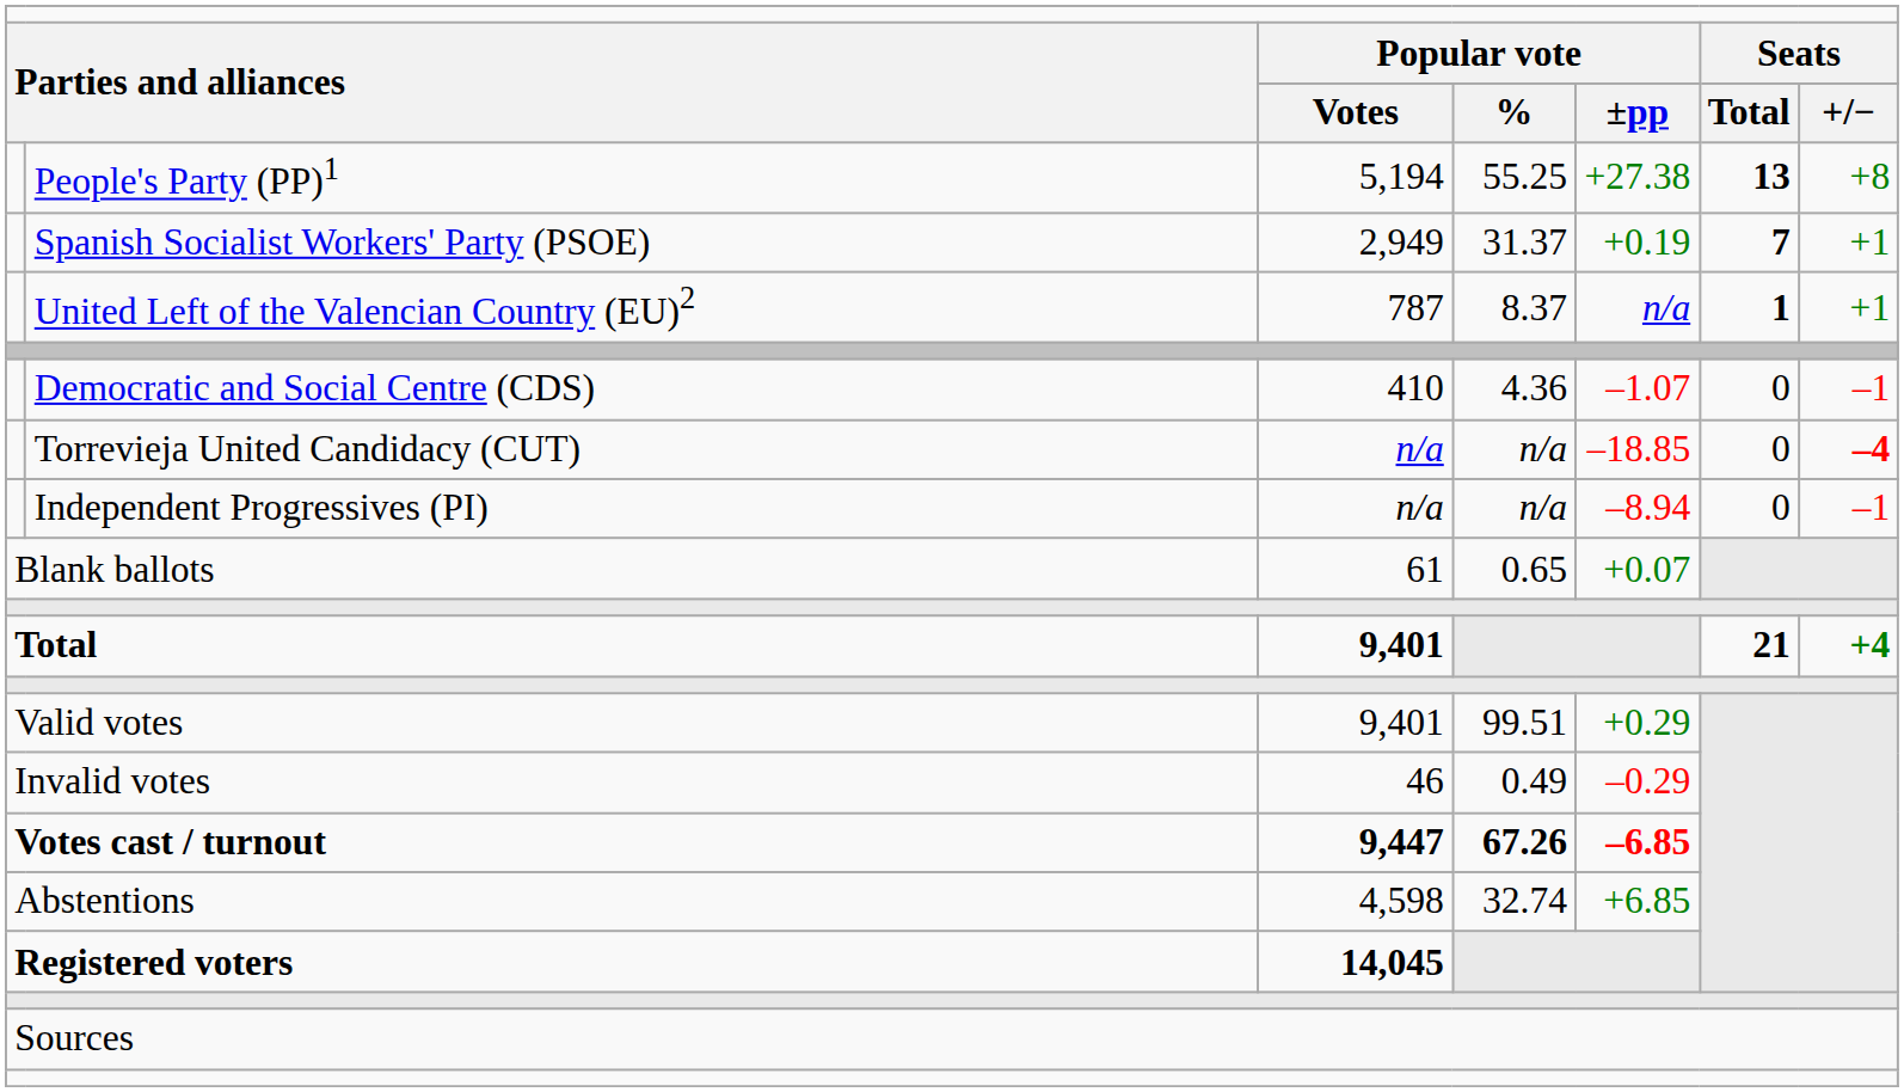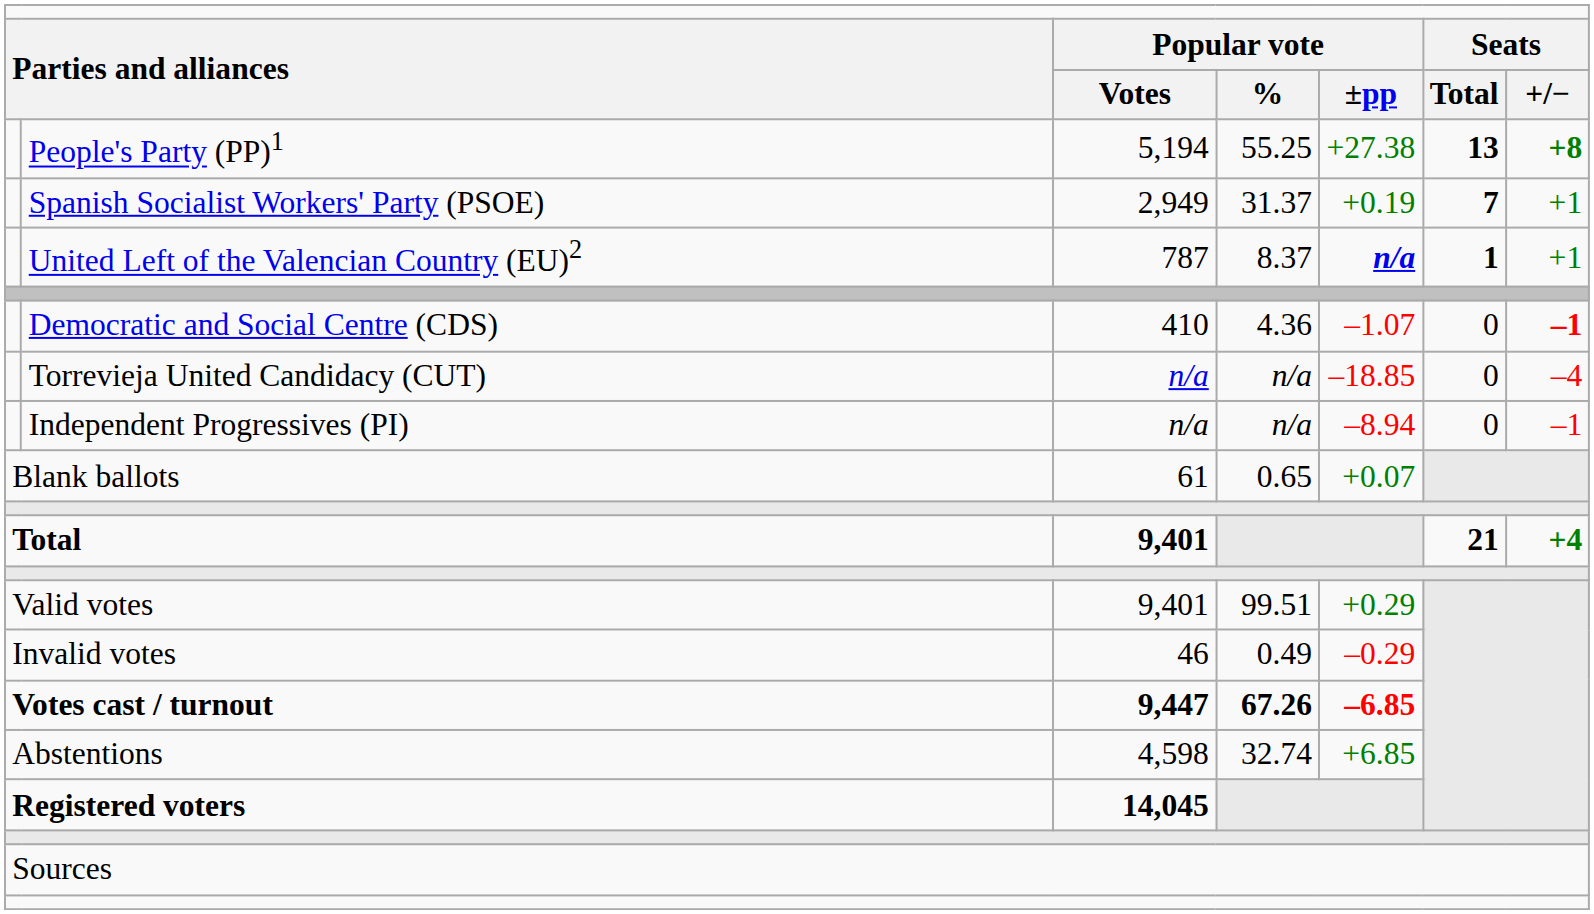People's Party (PP)1 | column 7: normal -> bold
United Left of the Valencian Country (EU)2 | column 5: normal -> bold
Democratic and Social Centre (CDS) | column 7: normal -> bold
Torrevieja United Candidacy (CUT) | column 7: bold -> normal
